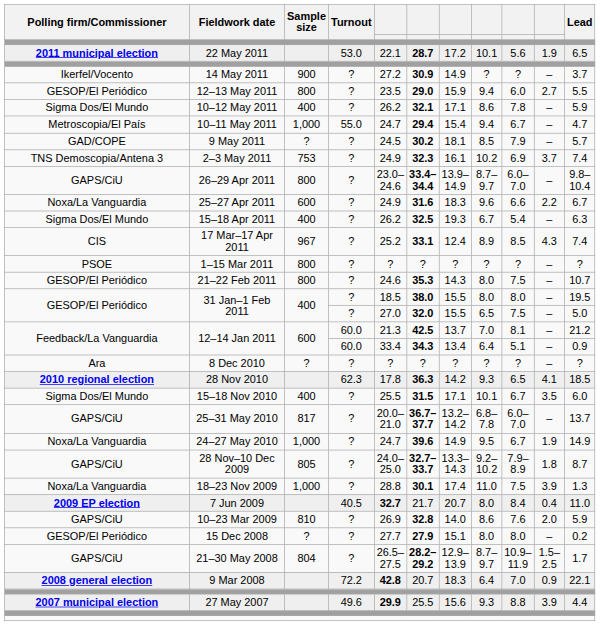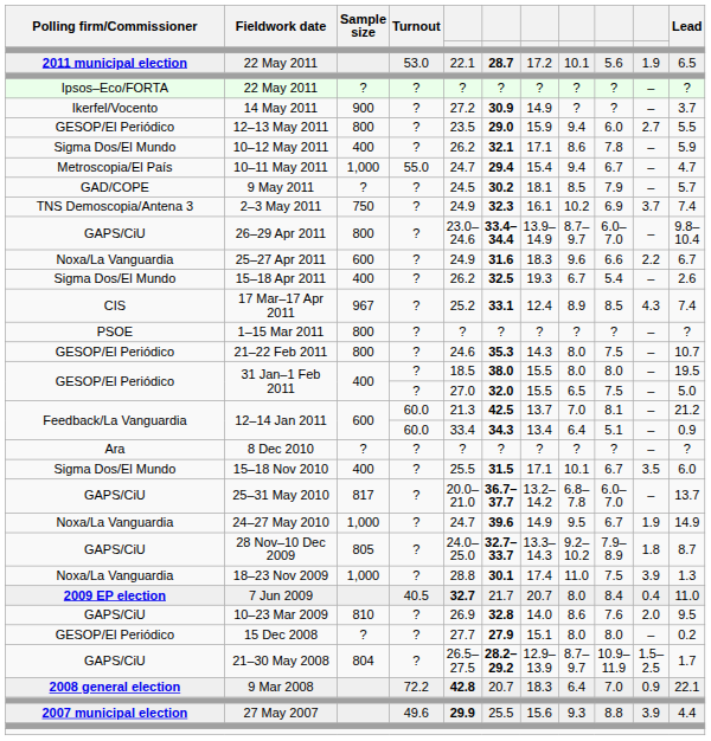+ row: Ipsos–Eco/FORTA | 22 May 2011 | ? | ? | ? | ? | ? | ? | ? | – | ?
2–3 May 2011 | Sample size: 753 -> 750
15–18 Apr 2011 | Lead: 6.3 -> 2.6
- row: 2010 regional election | 28 Nov 2010 | 62.3 | 17.8 | 36.3 | 14.2 | 9.3 | 6.5 | 4.1 | 18.5
10–23 Mar 2009 | Lead: 5.9 -> 9.5
